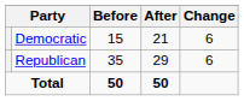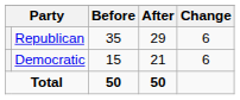rows swapped: Republican <-> Democratic
